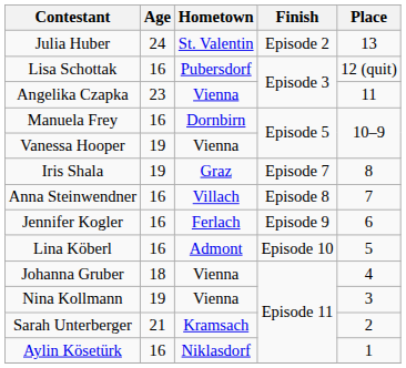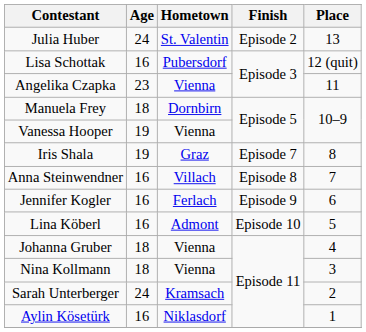Manuela Frey | Age: 16 -> 18
Nina Kollmann | Age: 19 -> 18
Sarah Unterberger | Age: 21 -> 24
